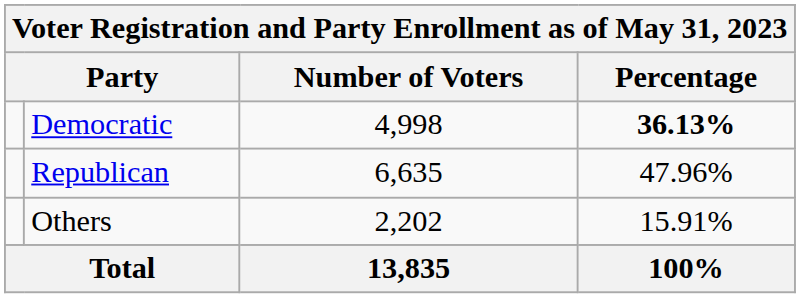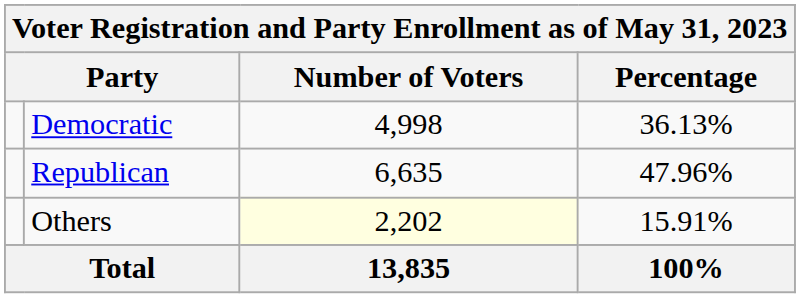Democratic | Percentage: bold -> normal
Others | Number of Voters: no background -> lightyellow background
